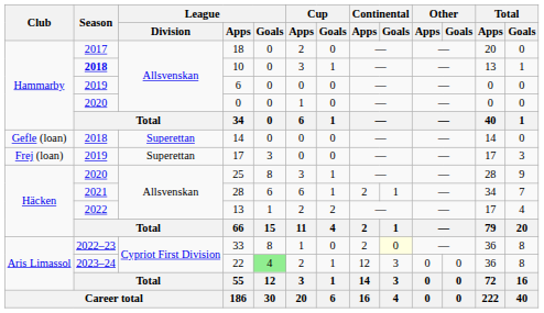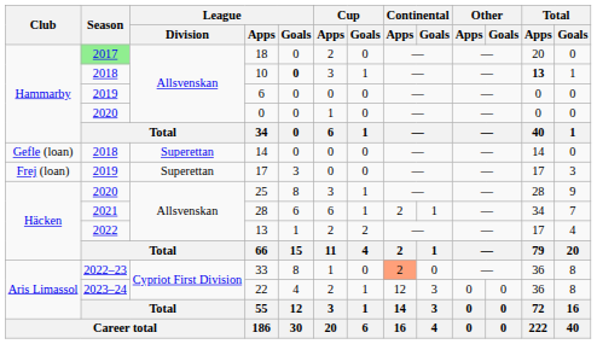18 | Season: no background -> lightgreen background
10 | Season: bold -> normal
10 | League / Goals: normal -> bold
10 | Total / Apps: normal -> bold
33 | Continental / Apps: no background -> lightsalmon background
33 | Continental / Goals: lightyellow background -> no background
22 | League / Goals: lightgreen background -> no background
